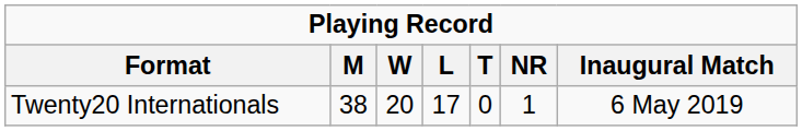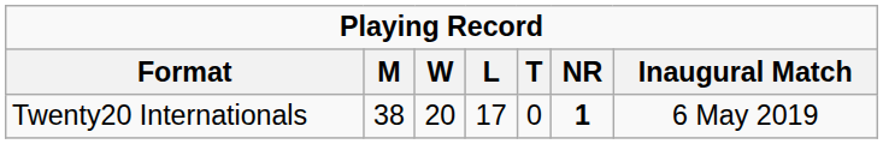Twenty20 Internationals | NR: normal -> bold
